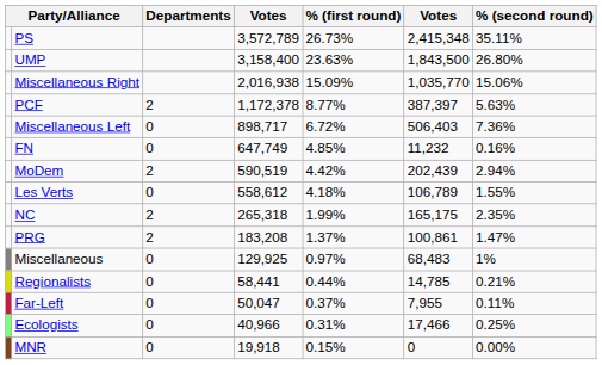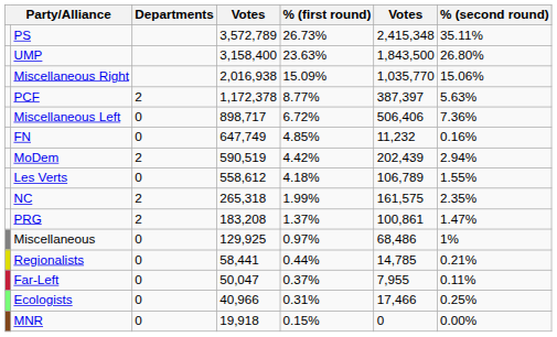Miscellaneous Left | column 6: 506,403 -> 506,406
NC | column 6: 165,175 -> 161,575
Miscellaneous | column 6: 68,483 -> 68,486
